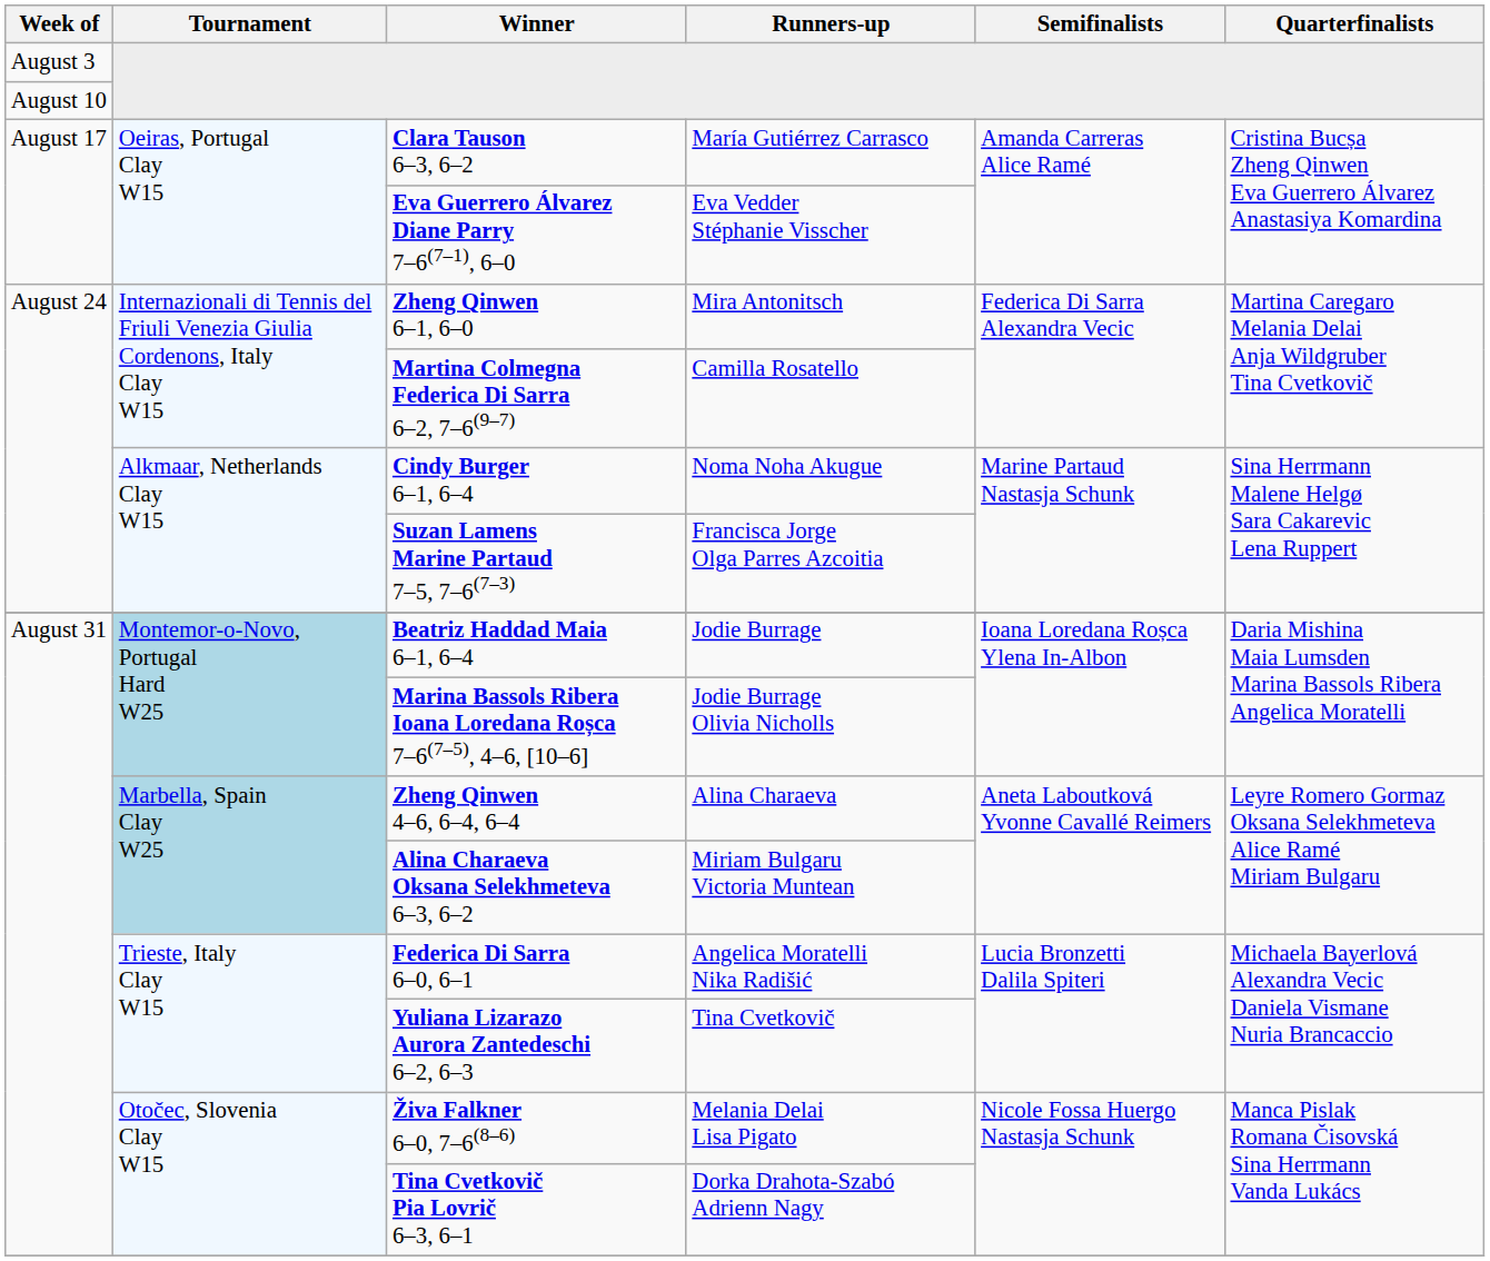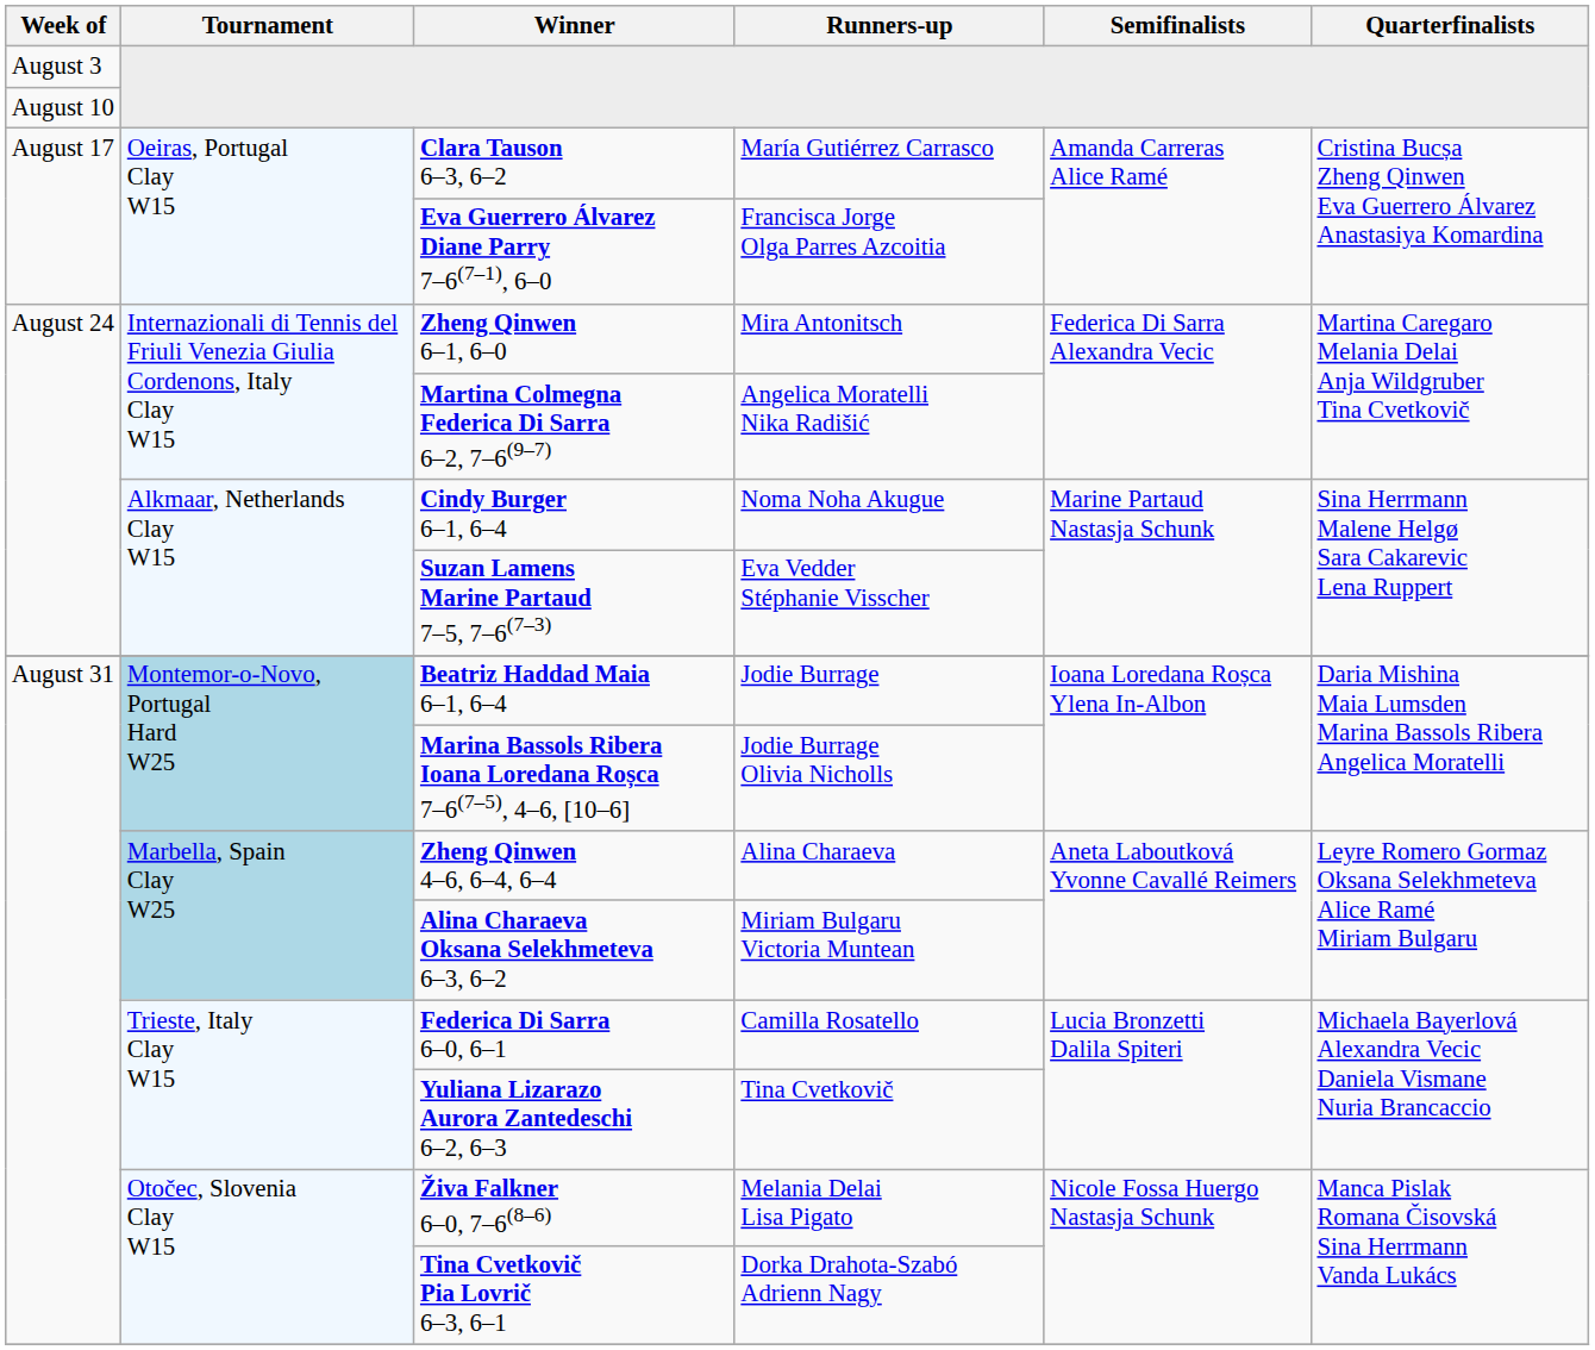Eva Guerrero Álvarez Diane Parry 7–6(7–1), 6–0 | Runners-up: Eva Vedder Stéphanie Visscher -> Francisca Jorge Olga Parres Azcoitia
Martina Colmegna Federica Di Sarra 6–2, 7–6(9–7) | Runners-up: Camilla Rosatello -> Angelica Moratelli Nika Radišić
Suzan Lamens Marine Partaud 7–5, 7–6(7–3) | Runners-up: Francisca Jorge Olga Parres Azcoitia -> Eva Vedder Stéphanie Visscher
Federica Di Sarra 6–0, 6–1 | Runners-up: Angelica Moratelli Nika Radišić -> Camilla Rosatello
